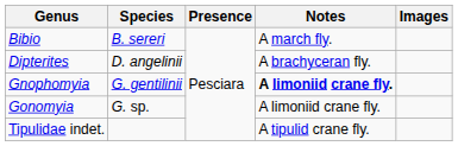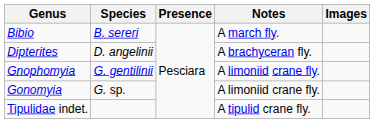Gnophomyia | Notes: bold -> normal
